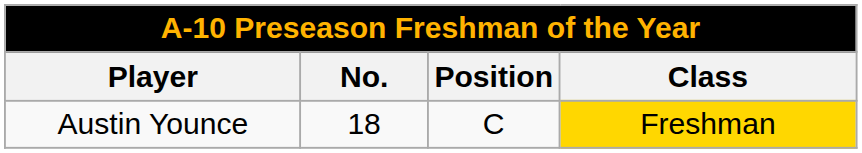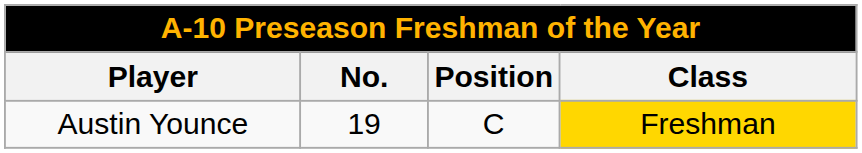Austin Younce | No.: 18 -> 19
